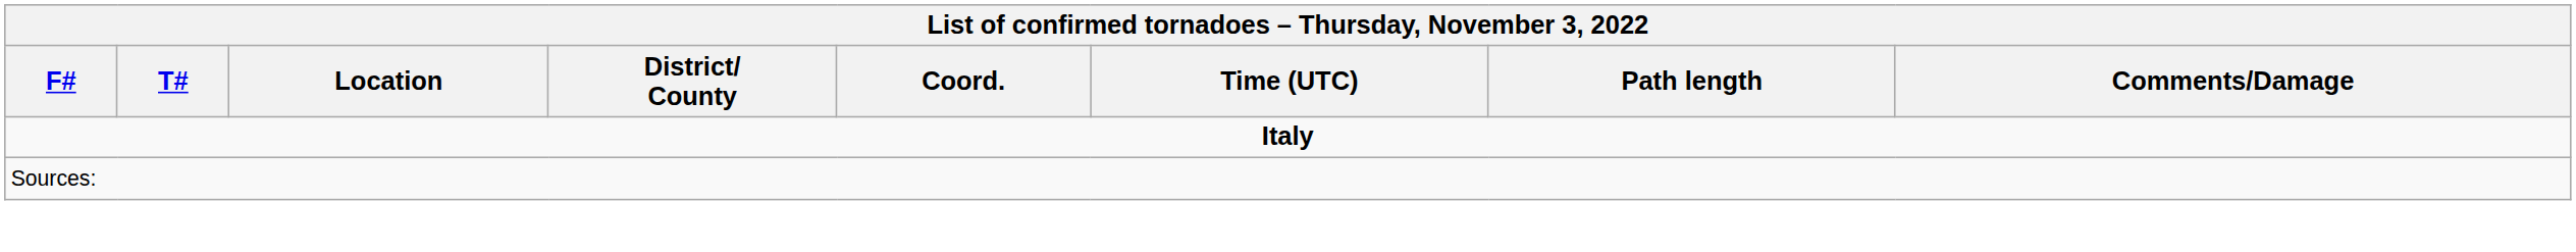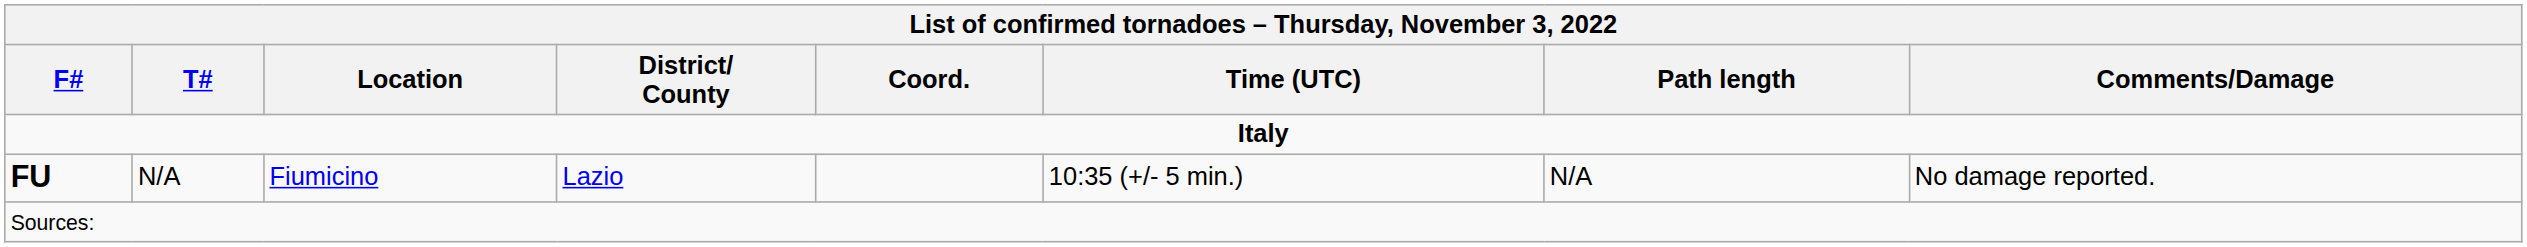+ row: FU | N/A | Fiumicino | Lazio | 10:35 (+/- 5 min.) | N/A | No damage reported.
